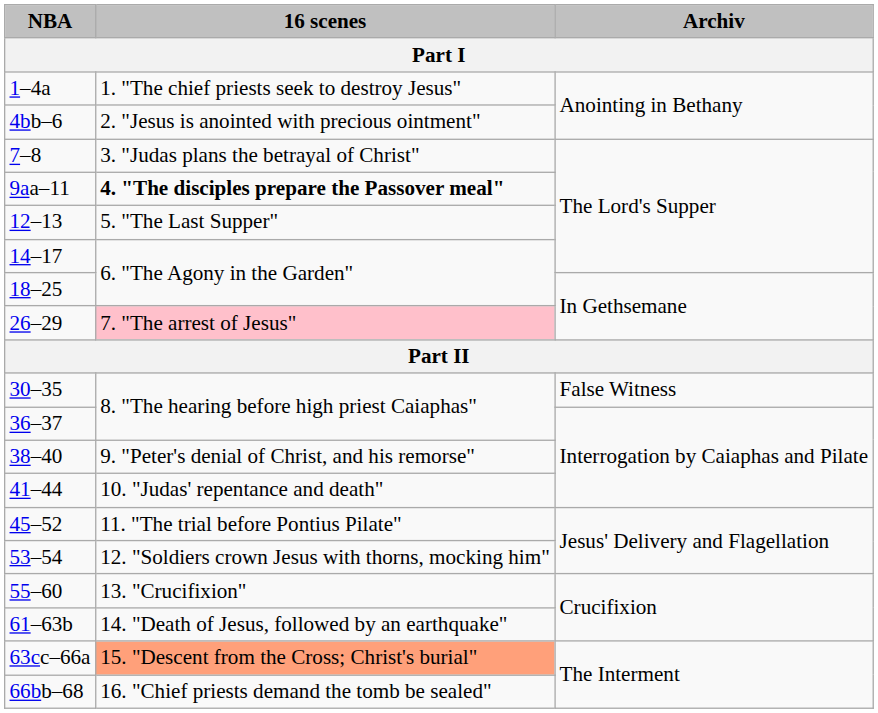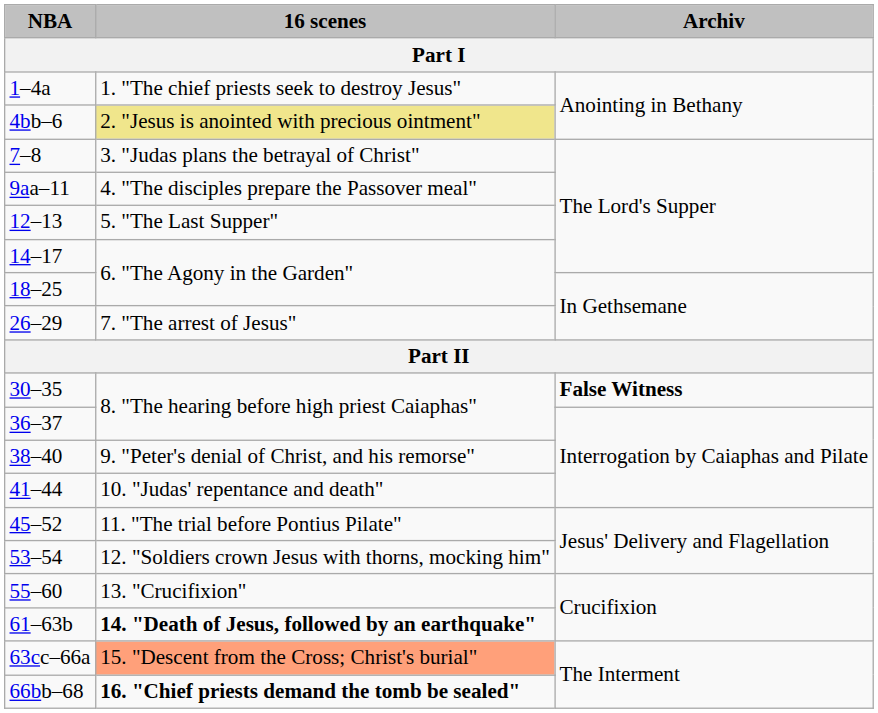4bb–6 | 16 scenes: no background -> khaki background
9aa–11 | 16 scenes: bold -> normal
26–29 | 16 scenes: pink background -> no background
30–35 | Archiv: normal -> bold
61–63b | 16 scenes: normal -> bold
66bb–68 | 16 scenes: normal -> bold
